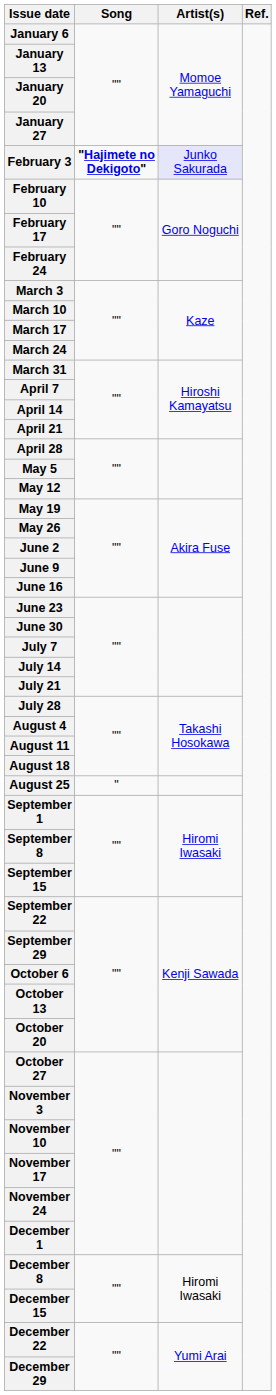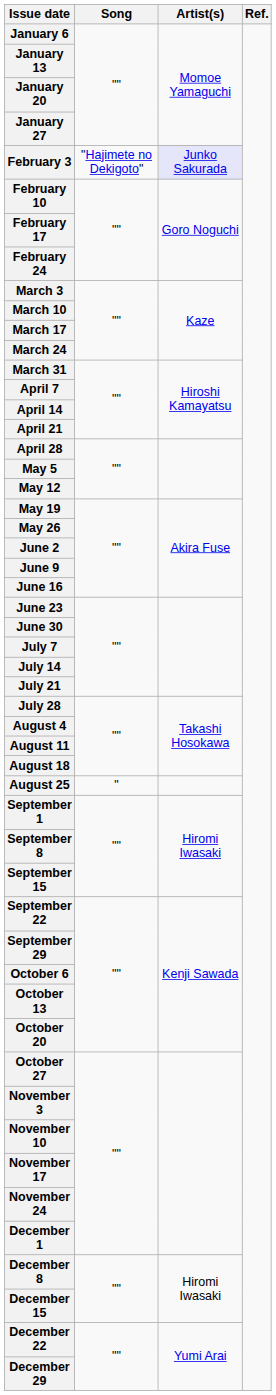February 3 | Song: bold -> normal
